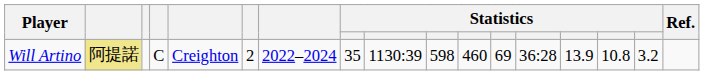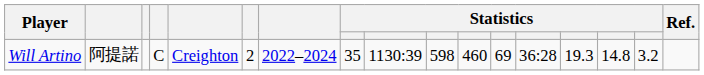Will Artino | column 2: khaki background -> no background
Will Artino | column 14: 13.9 -> 19.3
Will Artino | column 15: 10.8 -> 14.8
